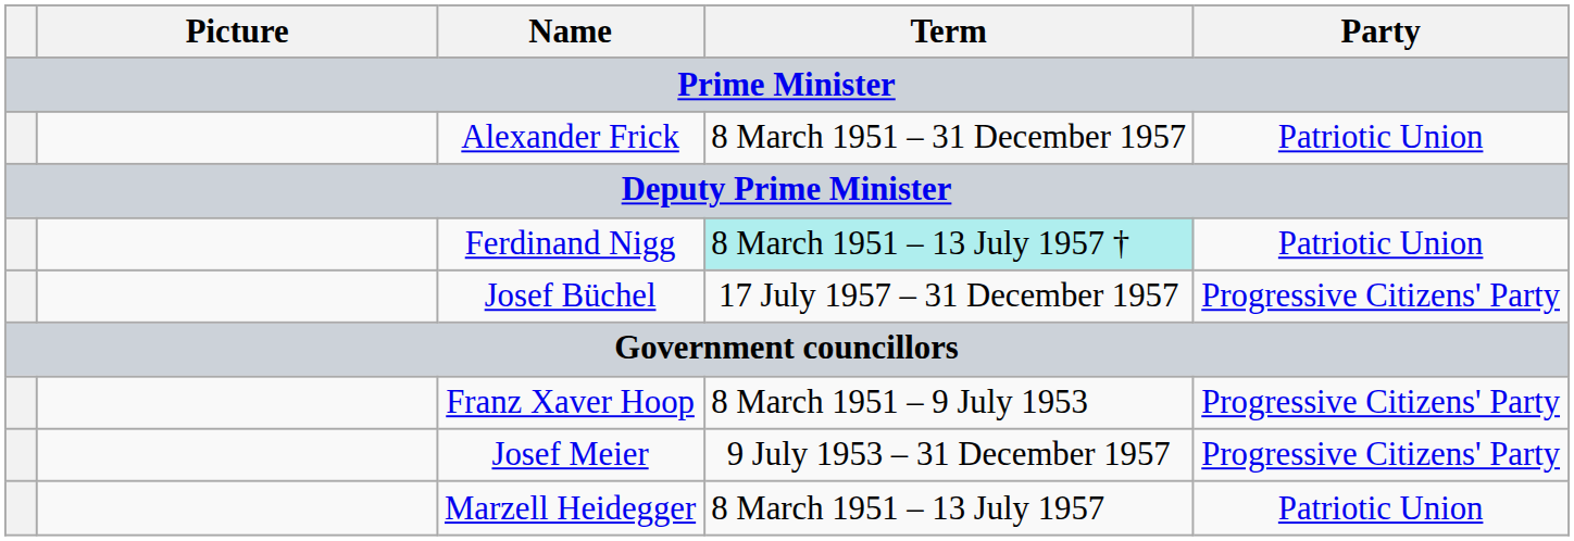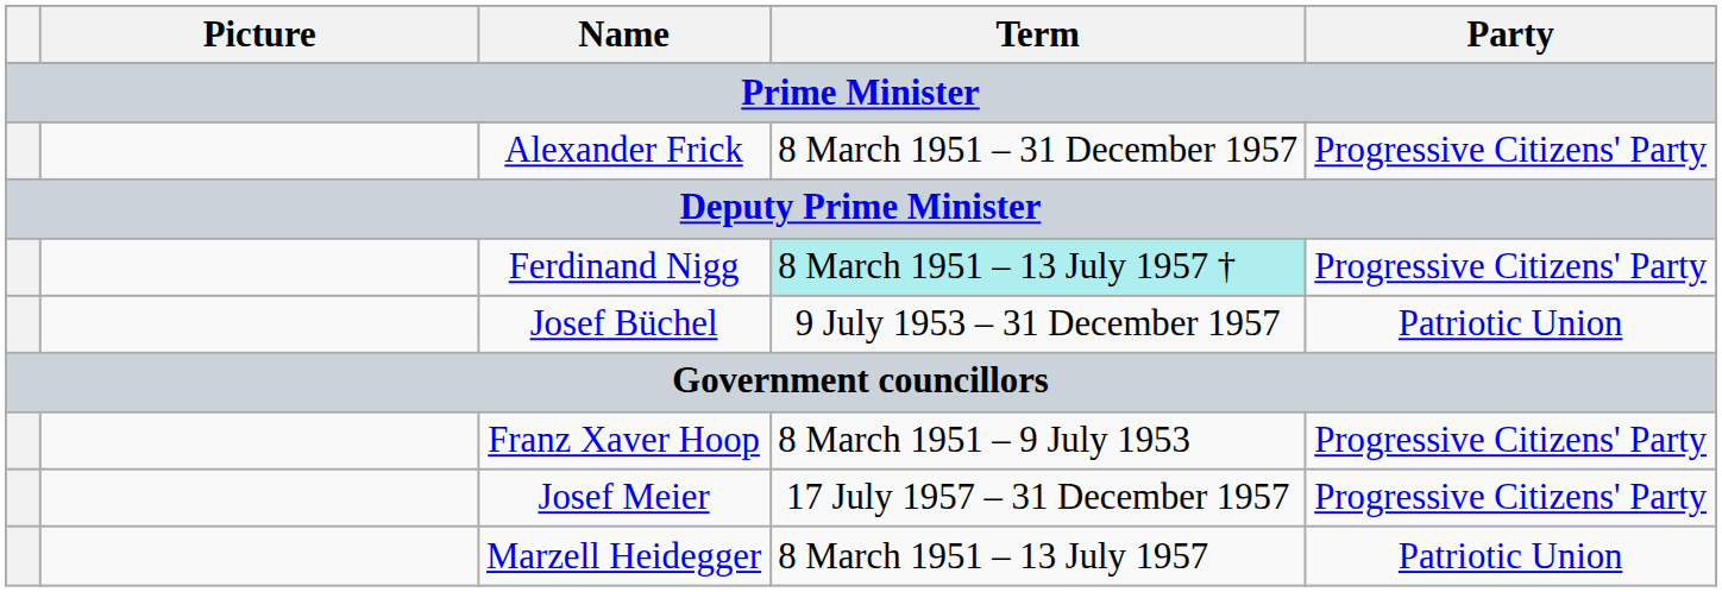Alexander Frick | Party: Patriotic Union -> Progressive Citizens' Party
Ferdinand Nigg | Party: Patriotic Union -> Progressive Citizens' Party
Josef Büchel | Term: 17 July 1957 – 31 December 1957 -> 9 July 1953 – 31 December 1957
Josef Büchel | Party: Progressive Citizens' Party -> Patriotic Union
Josef Meier | Term: 9 July 1953 – 31 December 1957 -> 17 July 1957 – 31 December 1957
